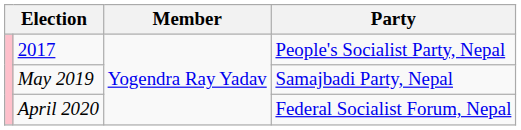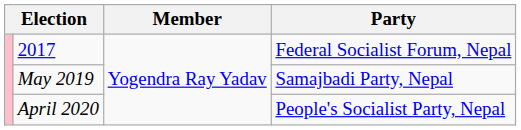2017 | Party: People's Socialist Party, Nepal -> Federal Socialist Forum, Nepal
April 2020 | Party: Federal Socialist Forum, Nepal -> People's Socialist Party, Nepal
